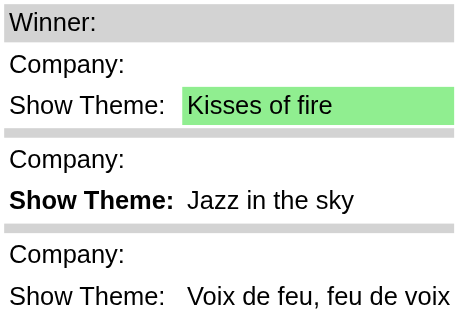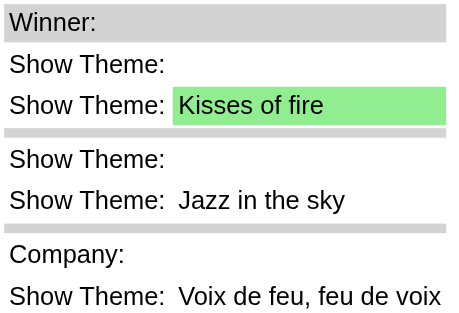row 2 | column 1: Company: -> Show Theme:
row 4 | column 1: Company: -> Show Theme:
row 5 | column 1: bold -> normal
